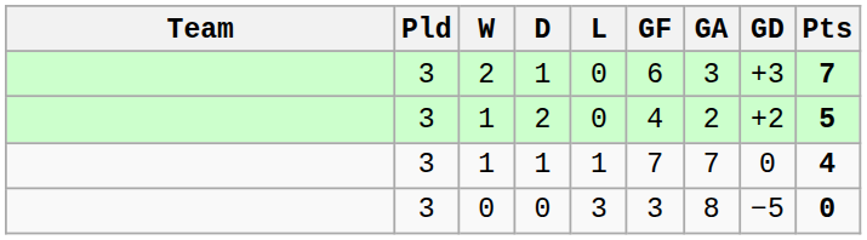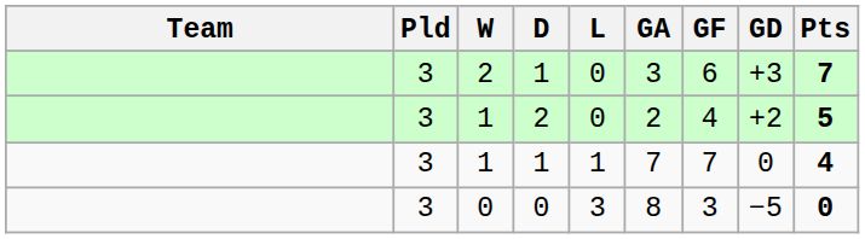columns swapped: GF <-> GA
